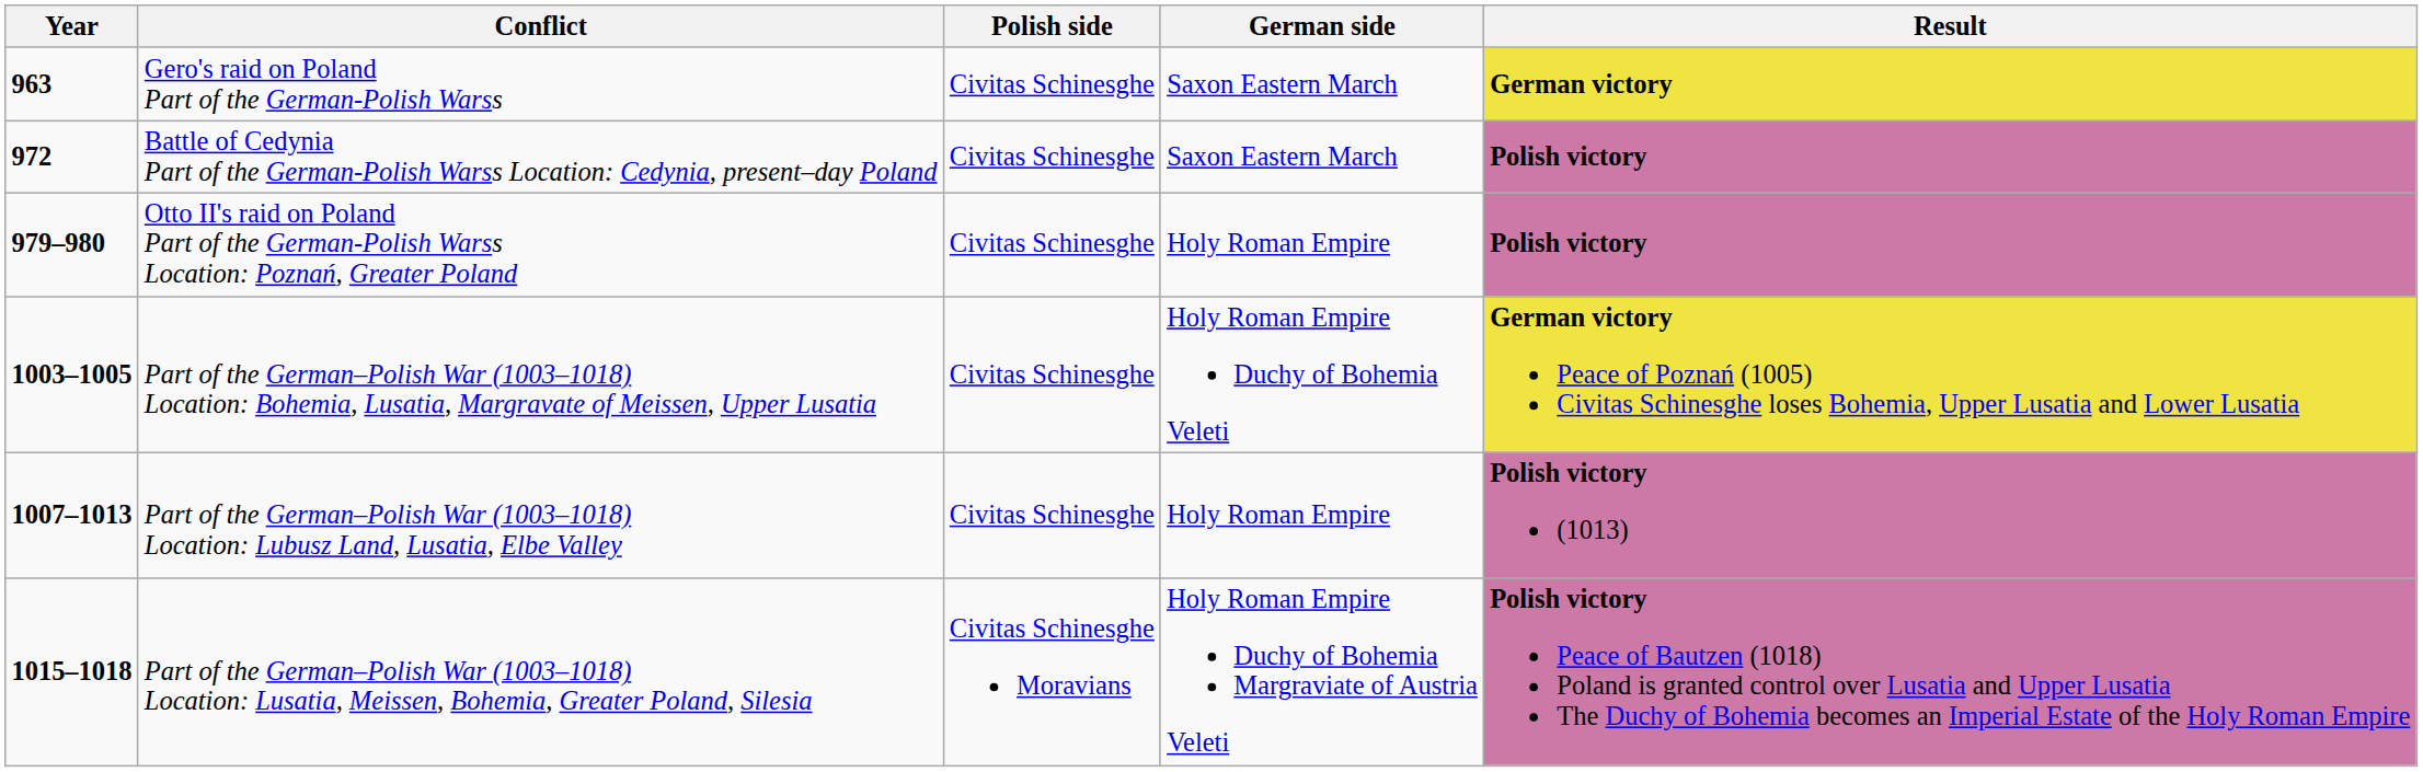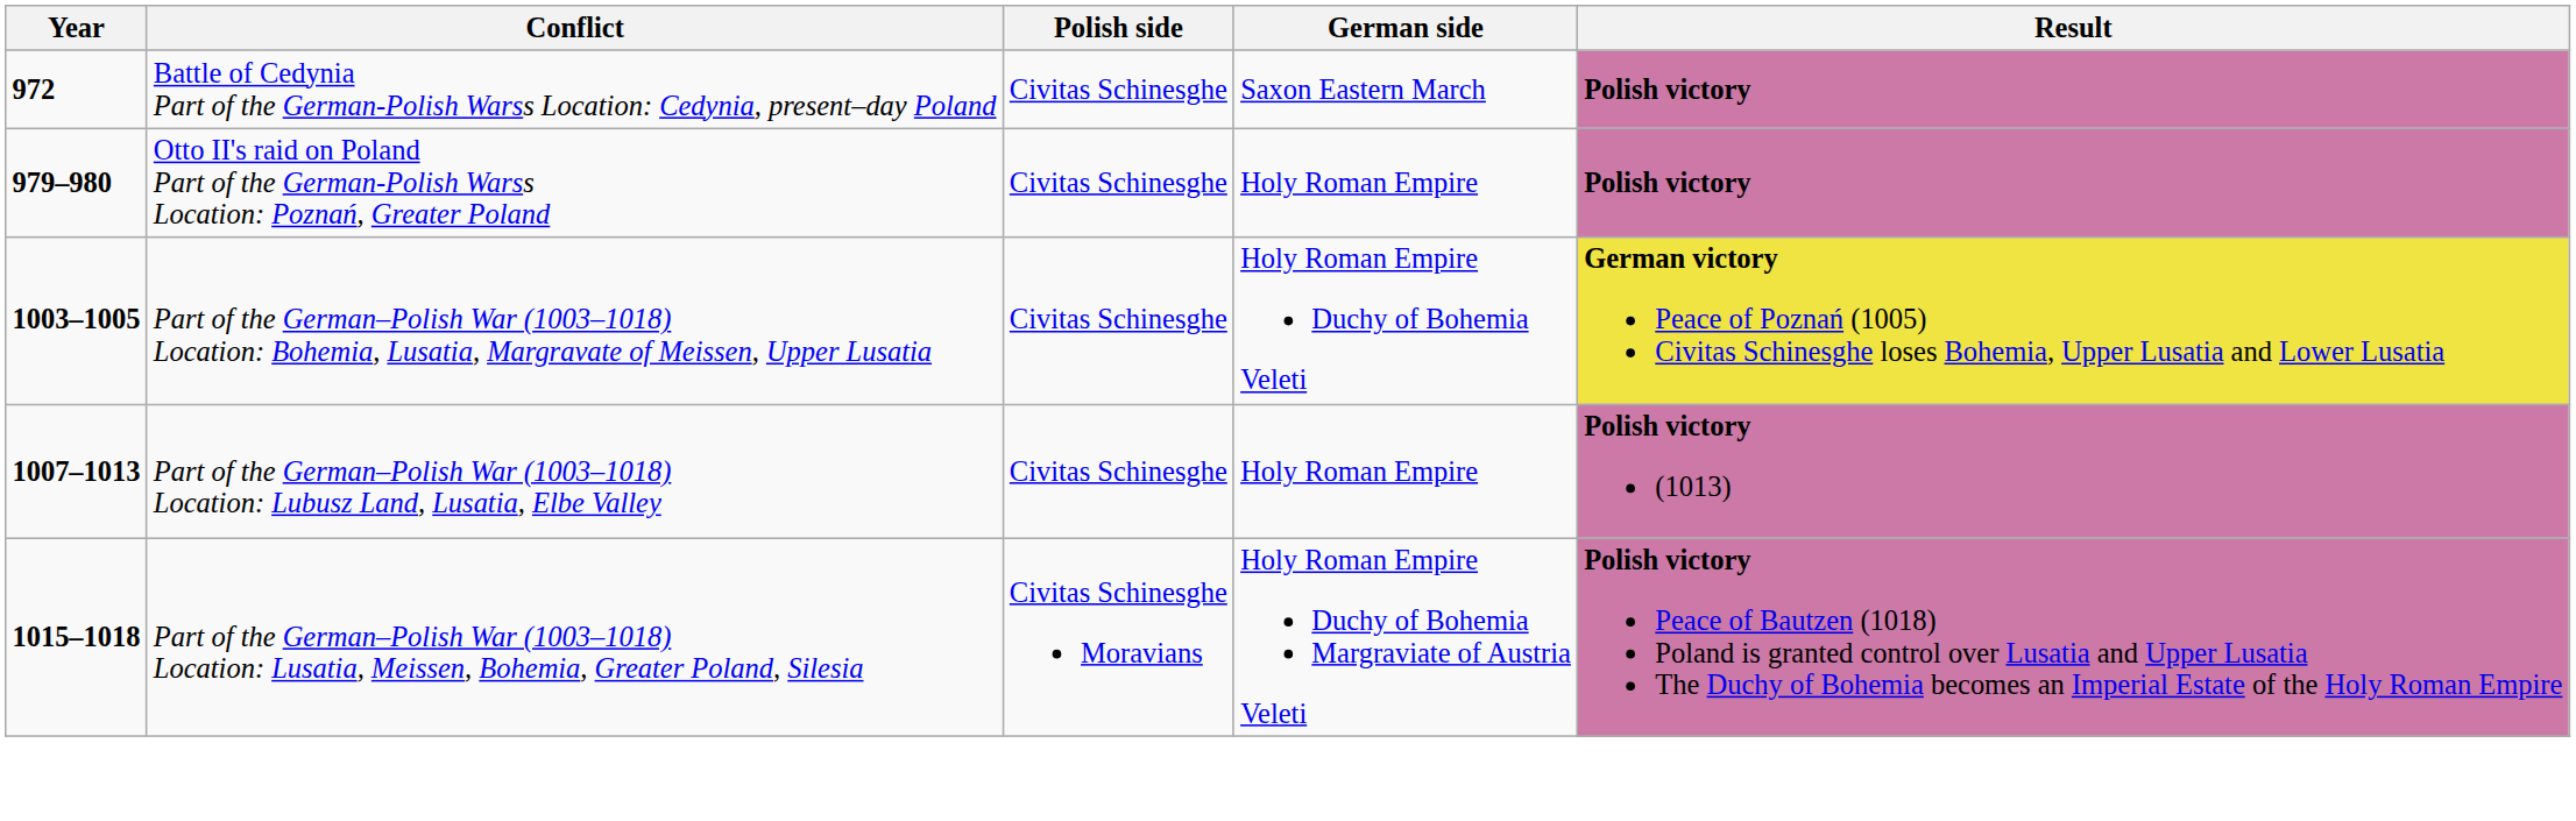- row: 963 | Gero's raid on Poland Part of the German-Polish Warss | Civitas Schinesghe | Saxon Eastern March | German victory
